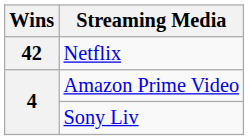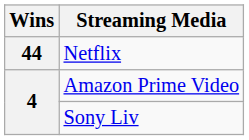Netflix | Wins: 42 -> 44
